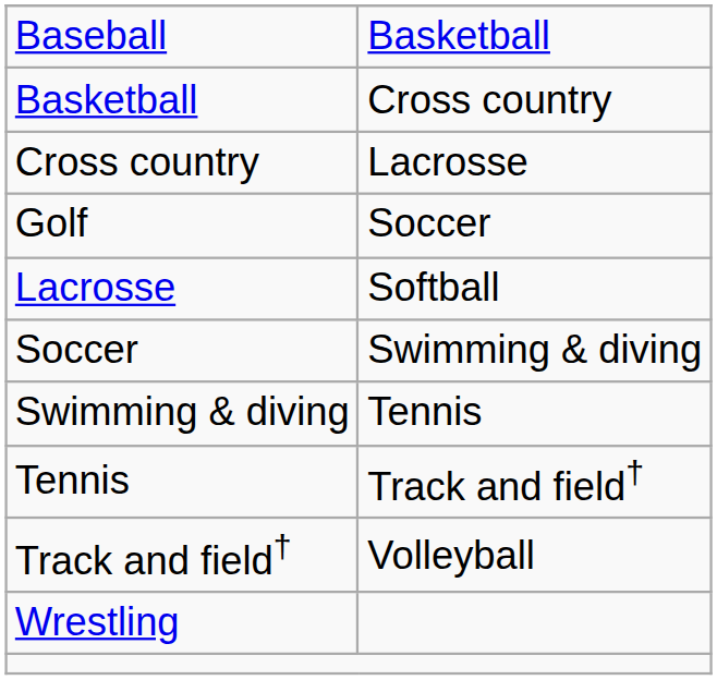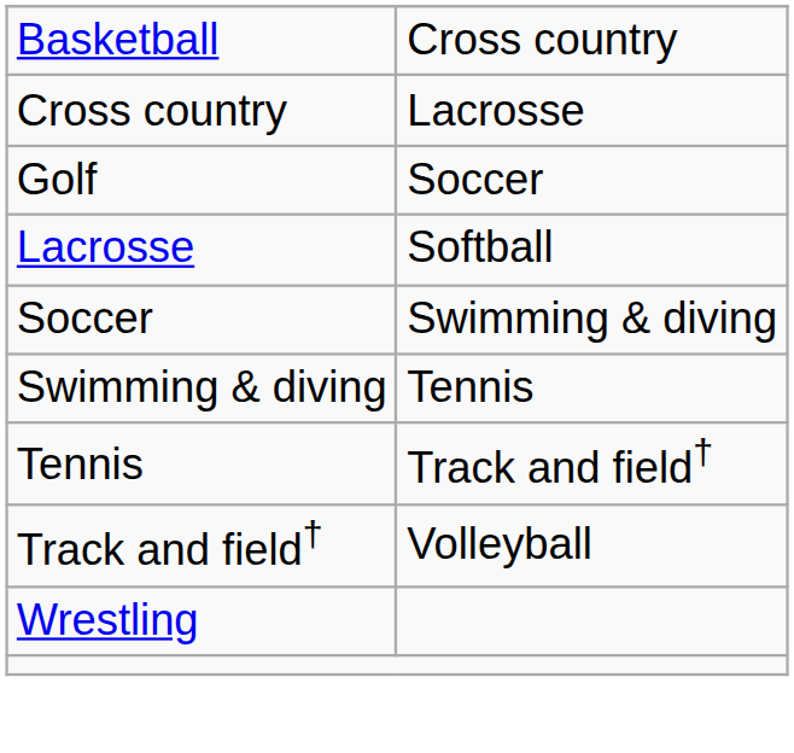- row: Baseball | Basketball
